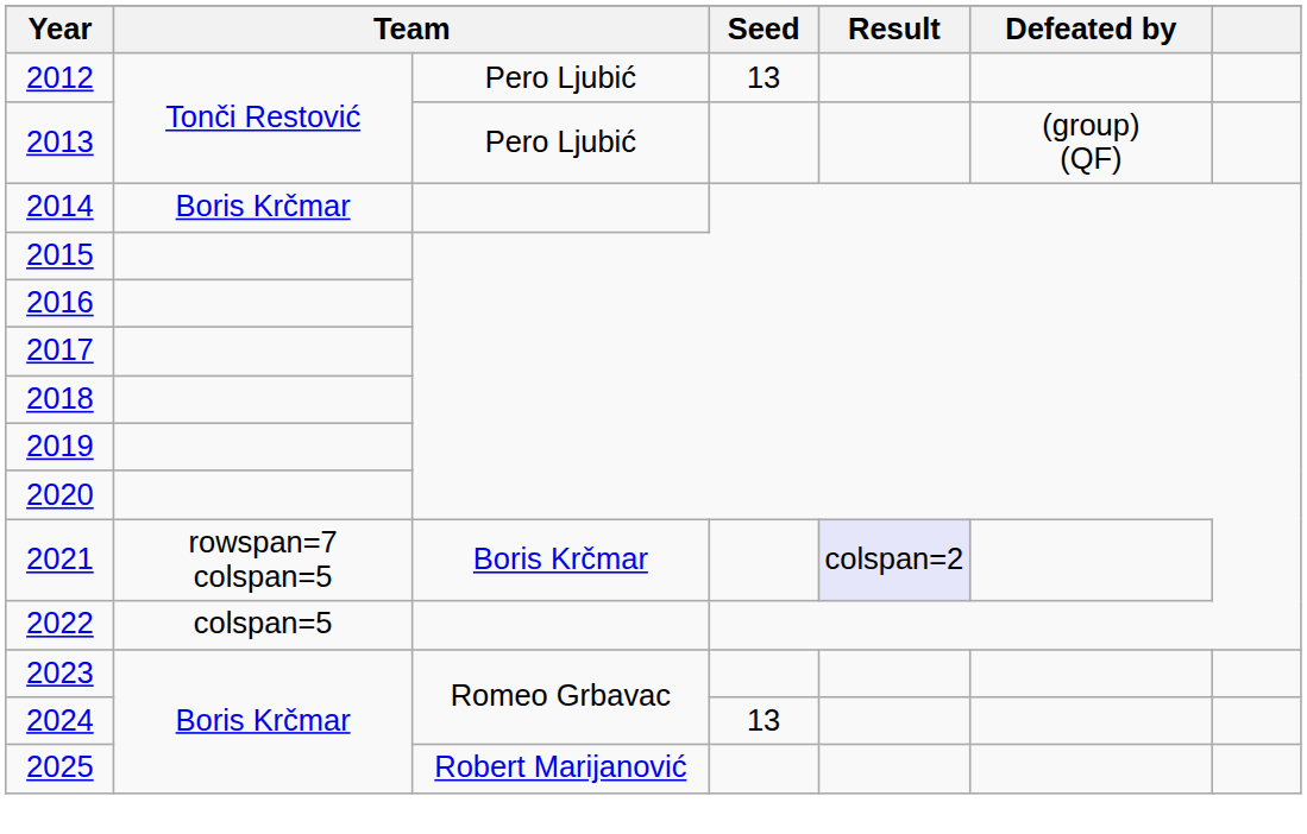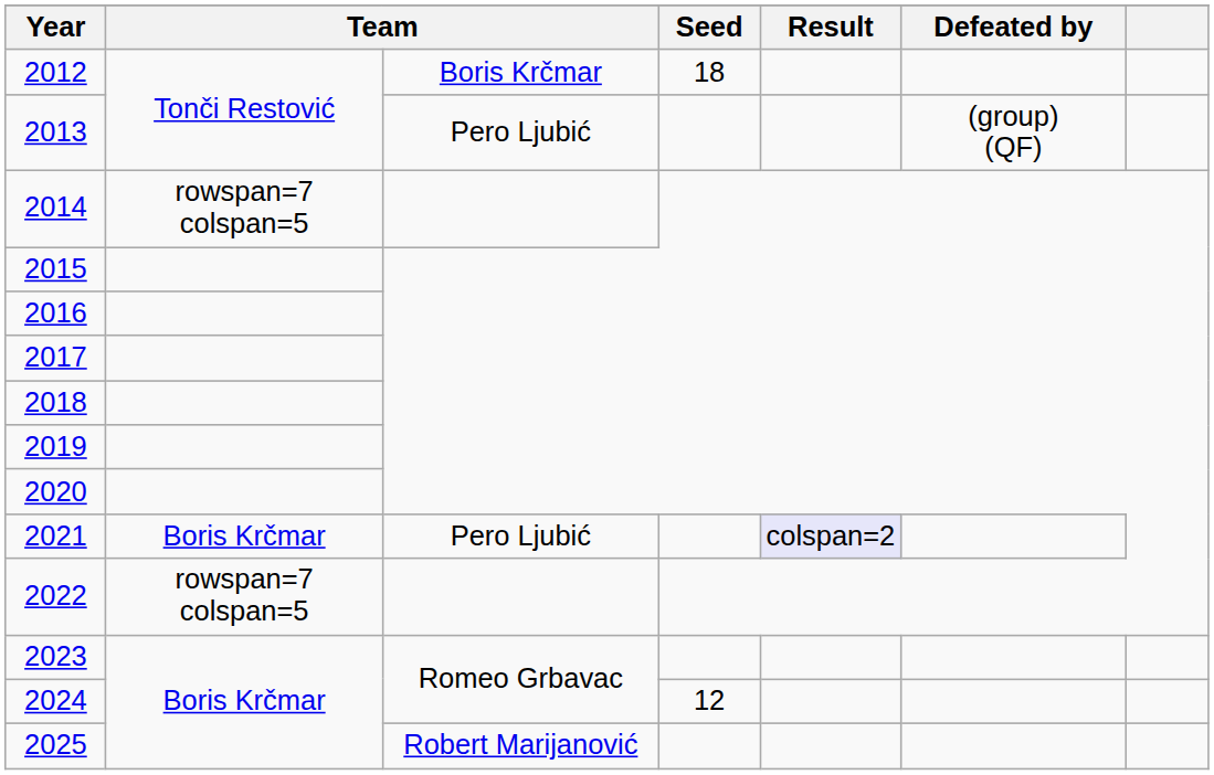2012 | column 3: Pero Ljubić -> Boris Krčmar
2012 | Seed: 13 -> 18
2014 | column 2: Boris Krčmar -> rowspan=7 colspan=5
2021 | column 2: rowspan=7 colspan=5 -> Boris Krčmar
2021 | column 3: Boris Krčmar -> Pero Ljubić
2022 | column 2: colspan=5 -> rowspan=7 colspan=5
2024 | Seed: 13 -> 12
